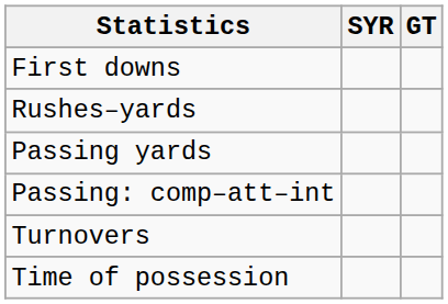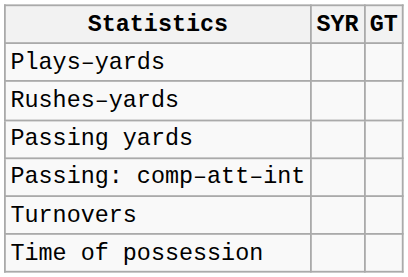- row: First downs
+ row: Plays–yards
